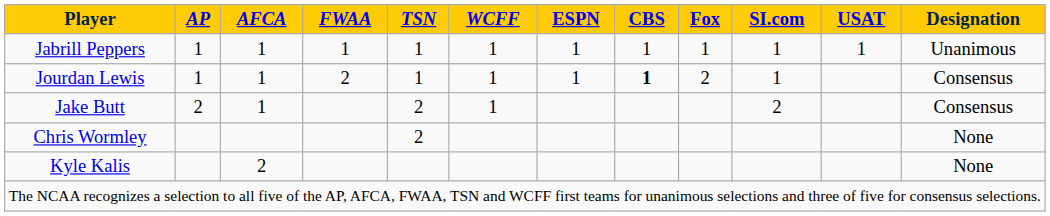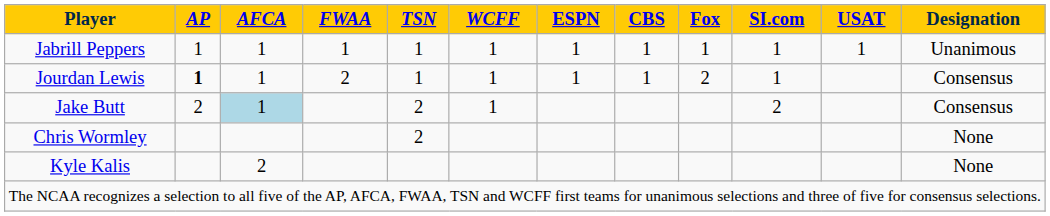Jourdan Lewis | AP: normal -> bold
Jourdan Lewis | CBS: bold -> normal
Jake Butt | AFCA: no background -> lightblue background
